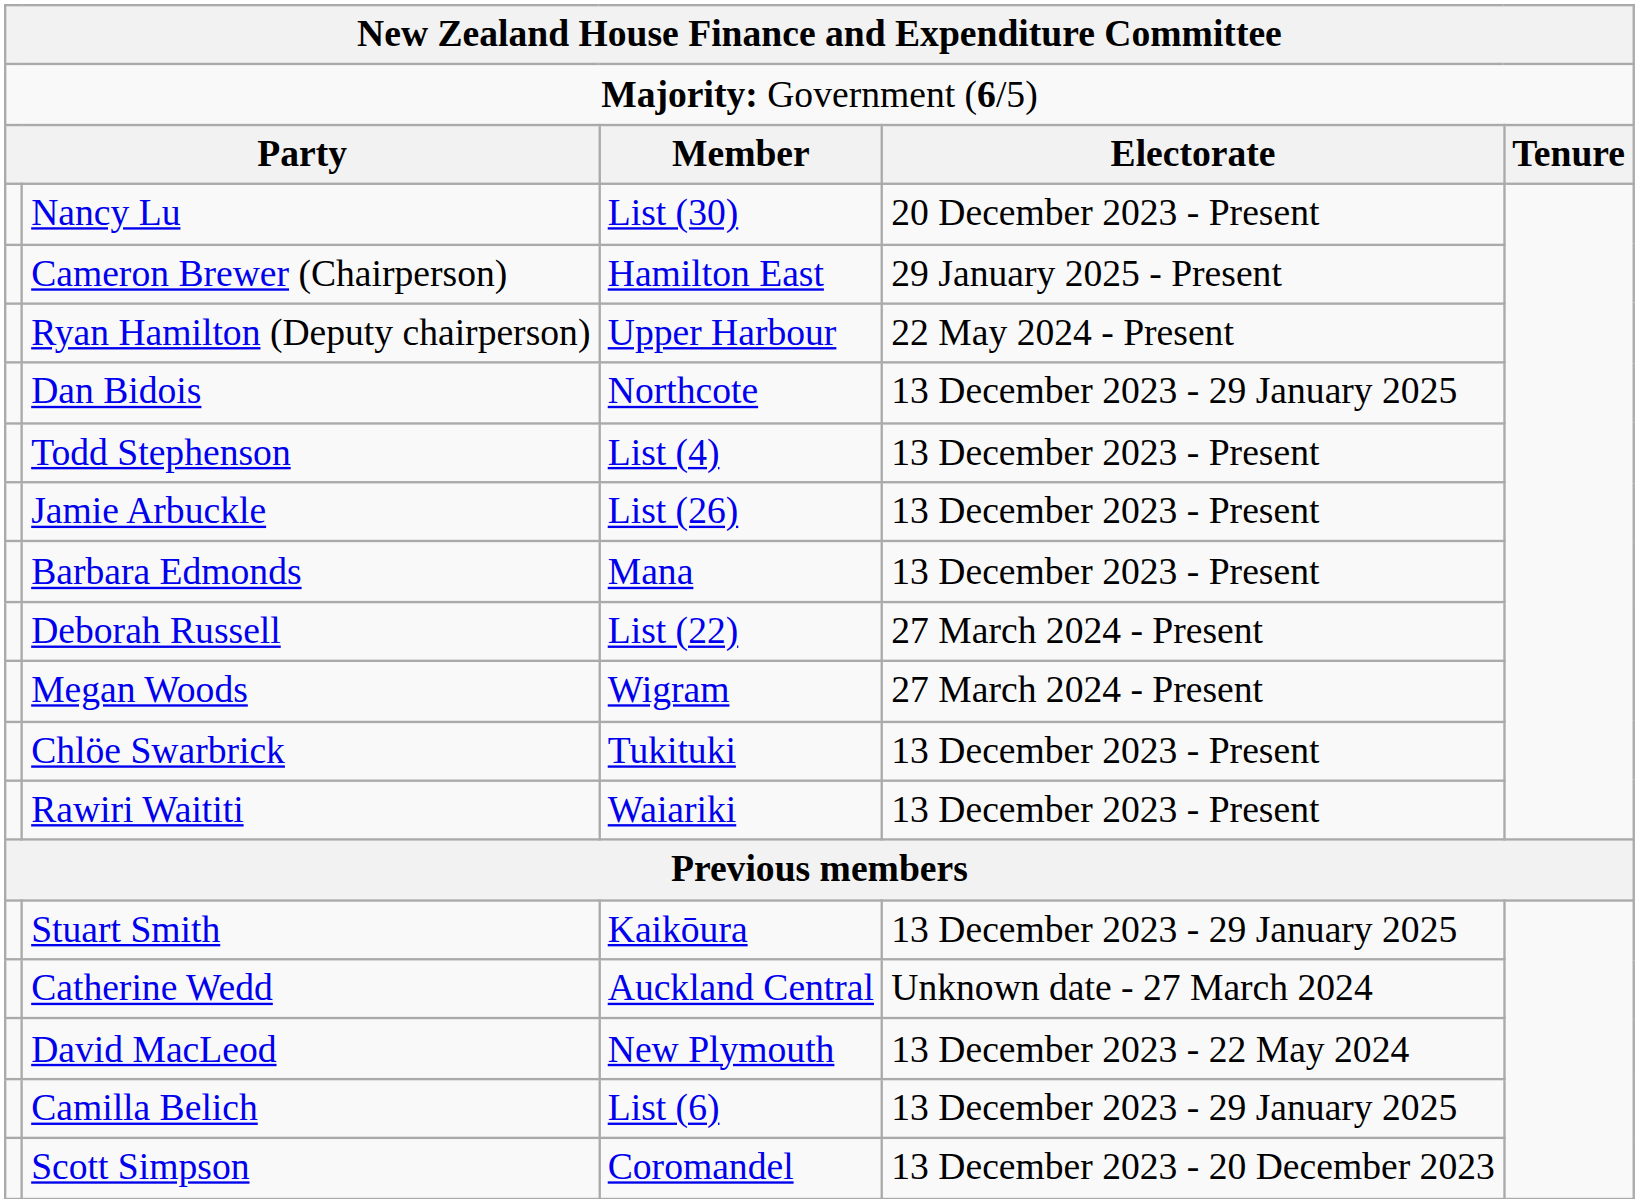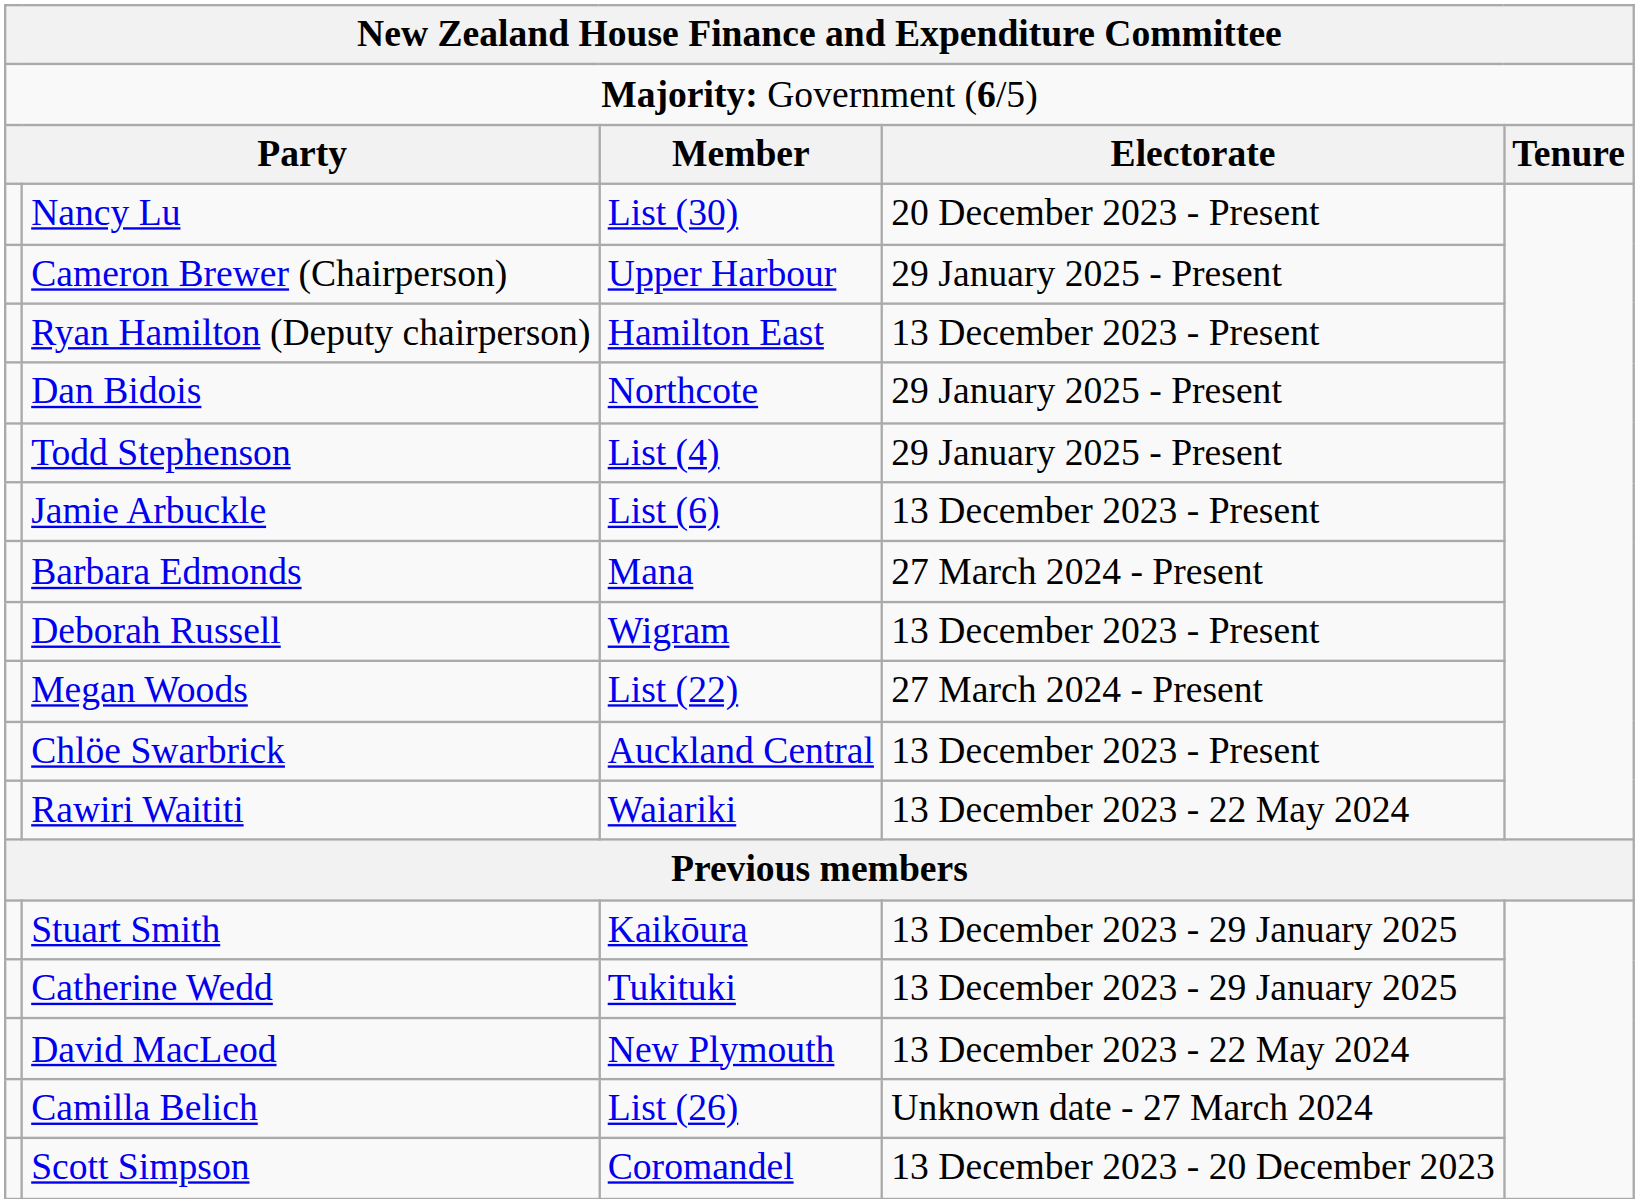Cameron Brewer (Chairperson) | column 3: Hamilton East -> Upper Harbour
Ryan Hamilton (Deputy chairperson) | column 3: Upper Harbour -> Hamilton East
Ryan Hamilton (Deputy chairperson) | column 4: 22 May 2024 - Present -> 13 December 2023 - Present
Dan Bidois | column 4: 13 December 2023 - 29 January 2025 -> 29 January 2025 - Present
Todd Stephenson | column 4: 13 December 2023 - Present -> 29 January 2025 - Present
Jamie Arbuckle | column 3: List (26) -> List (6)
Barbara Edmonds | column 4: 13 December 2023 - Present -> 27 March 2024 - Present
Deborah Russell | column 3: List (22) -> Wigram
Deborah Russell | column 4: 27 March 2024 - Present -> 13 December 2023 - Present
Megan Woods | column 3: Wigram -> List (22)
Chlöe Swarbrick | column 3: Tukituki -> Auckland Central
Rawiri Waititi | column 4: 13 December 2023 - Present -> 13 December 2023 - 22 May 2024
Catherine Wedd | column 3: Auckland Central -> Tukituki
Catherine Wedd | column 4: Unknown date - 27 March 2024 -> 13 December 2023 - 29 January 2025
Camilla Belich | column 3: List (6) -> List (26)
Camilla Belich | column 4: 13 December 2023 - 29 January 2025 -> Unknown date - 27 March 2024
